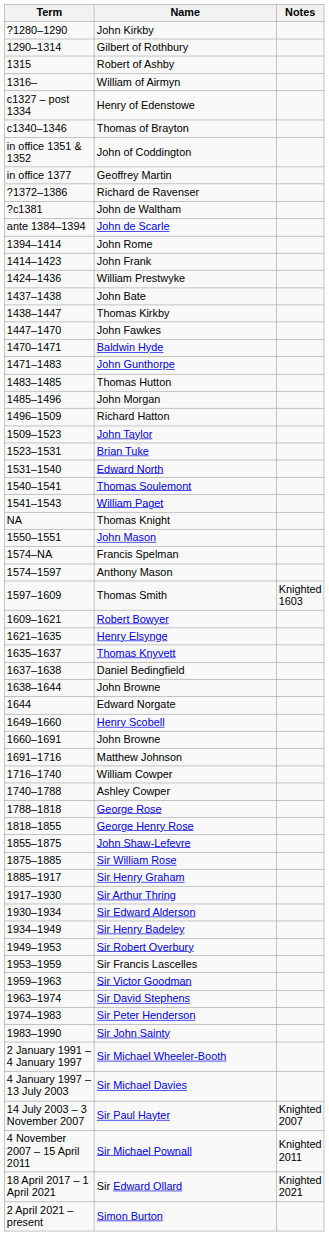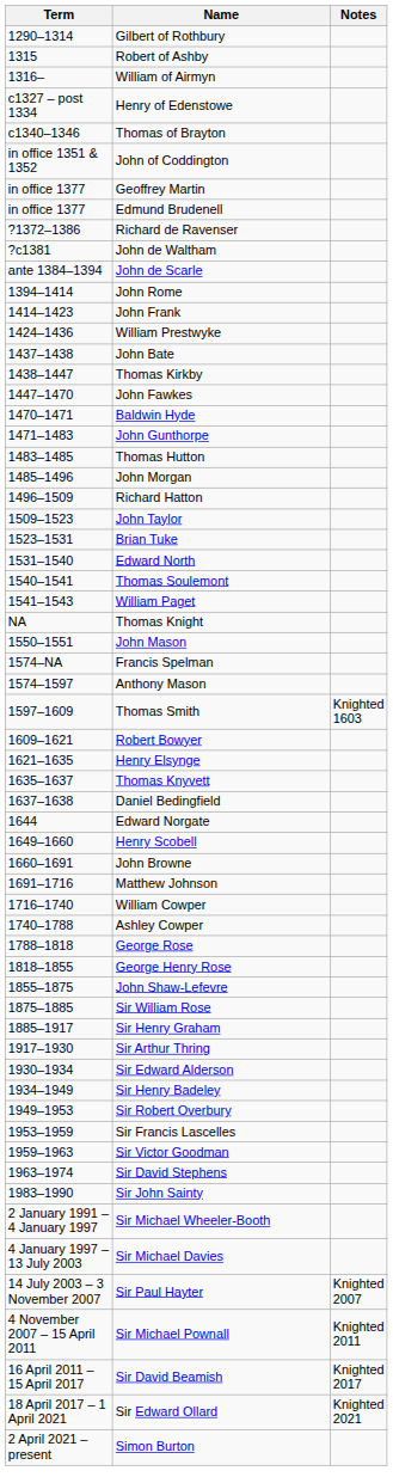- row: ?1280–1290 | John Kirkby
+ row: in office 1377 | Edmund Brudenell
- row: 1638–1644 | John Browne
- row: 1974–1983 | Sir Peter Henderson
+ row: 16 April 2011 – 15 April 2017 | Sir David Beamish | Knighted 2017
